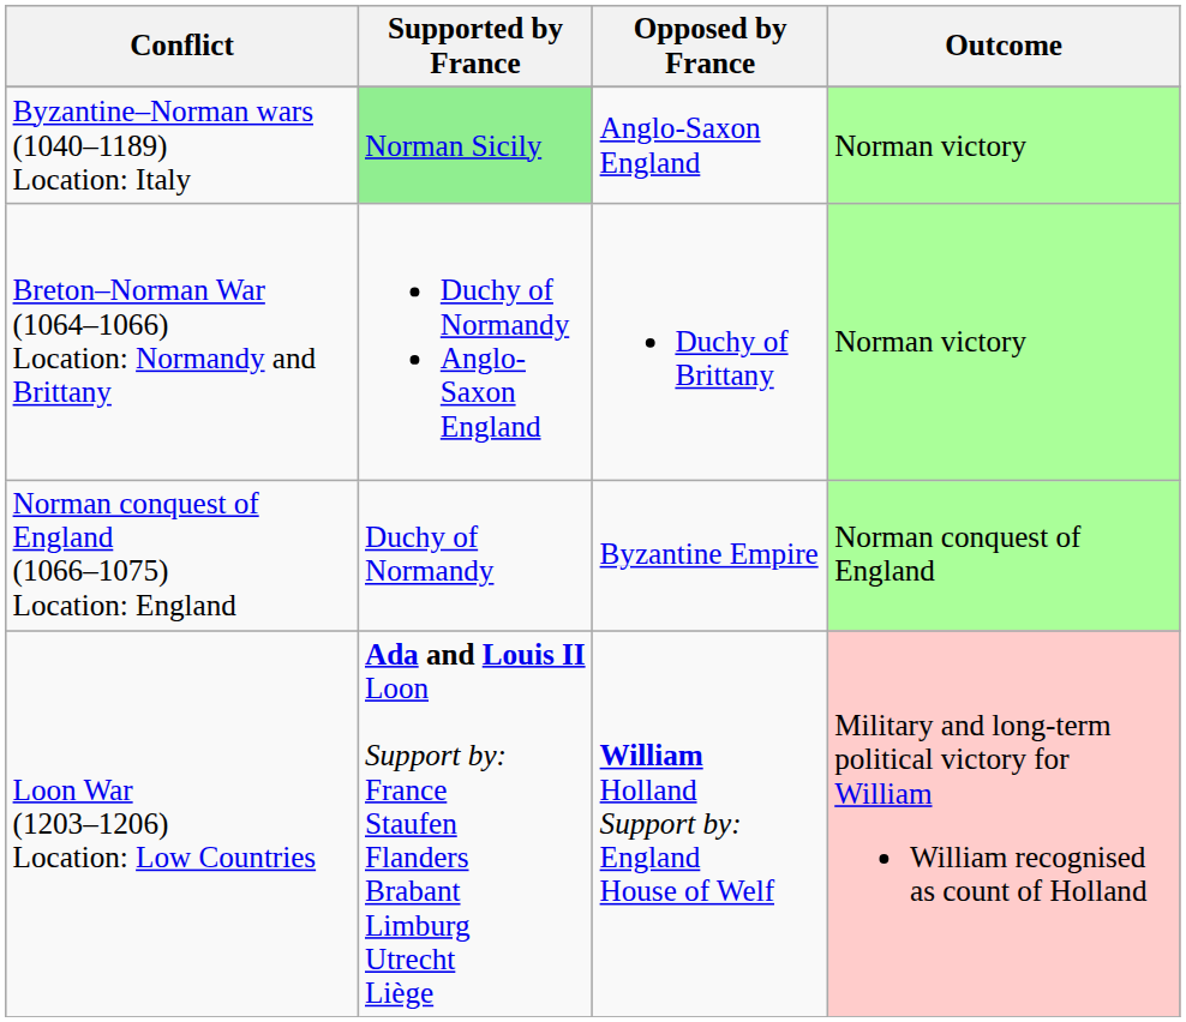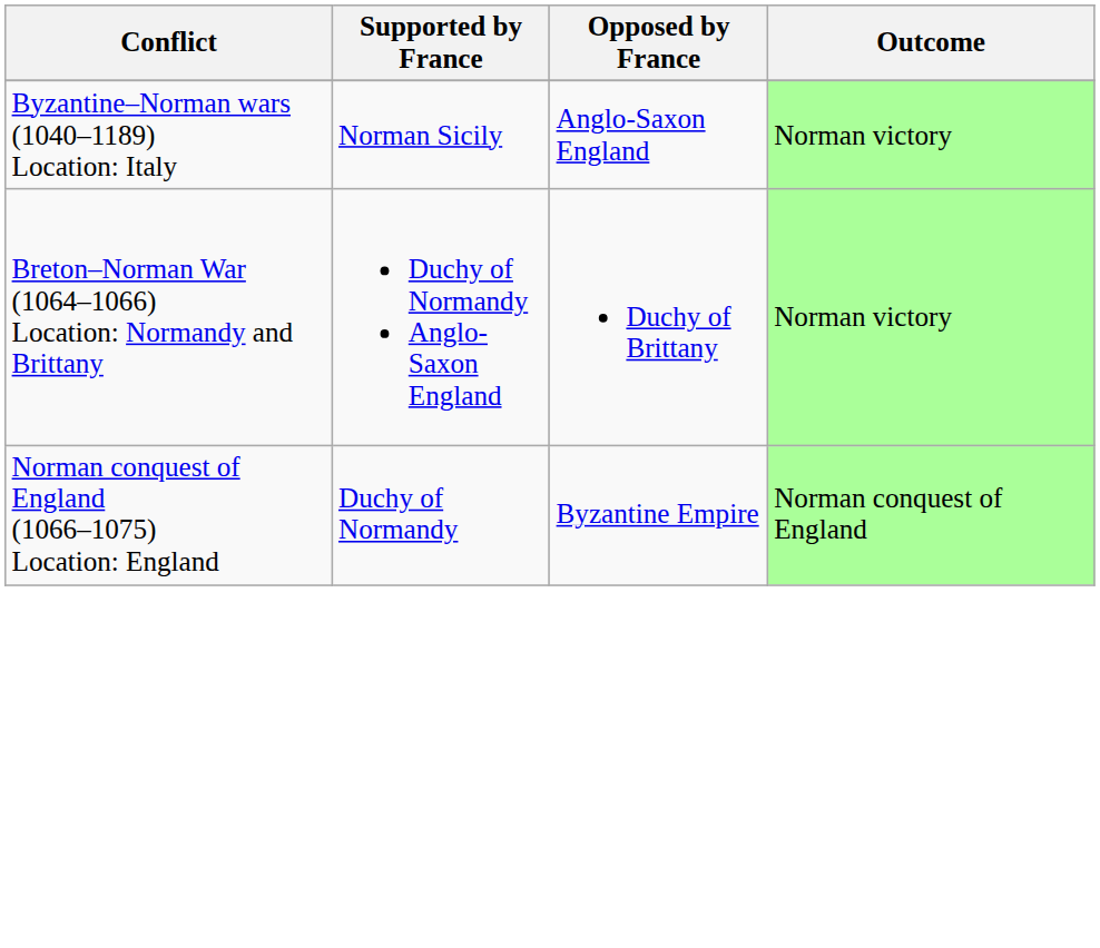Byzantine–Norman wars (1040–1189) Location: Italy | Supported by France: lightgreen background -> no background
- row: Loon War (1203–1206) Location: Low Countries | Ada and Louis II Loon Support by: France Staufen Flanders Brabant Limburg Utrecht Liège | William Holland Support by: England House of Welf | Military and long-term political victory for William William recognised as count of Holland
